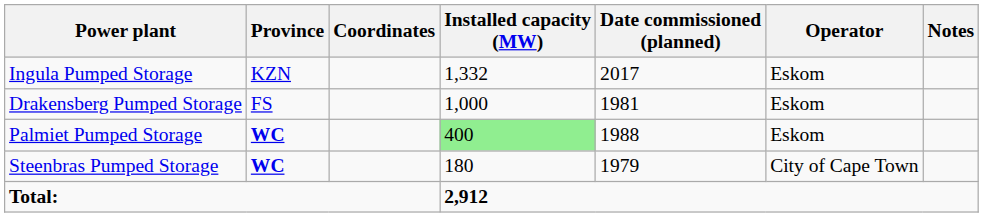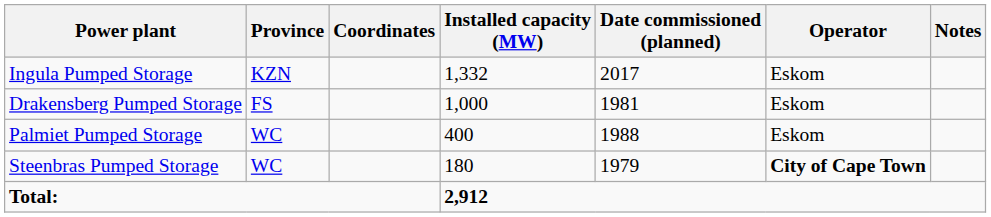Palmiet Pumped Storage | Province: bold -> normal
Palmiet Pumped Storage | Installed capacity (MW): lightgreen background -> no background
Steenbras Pumped Storage | Province: bold -> normal
Steenbras Pumped Storage | Operator: normal -> bold
